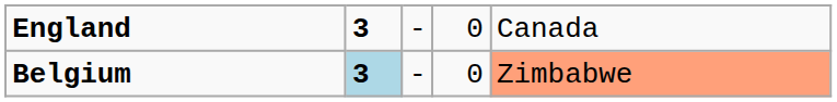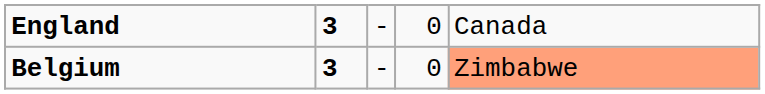Belgium | column 2: lightblue background -> no background
